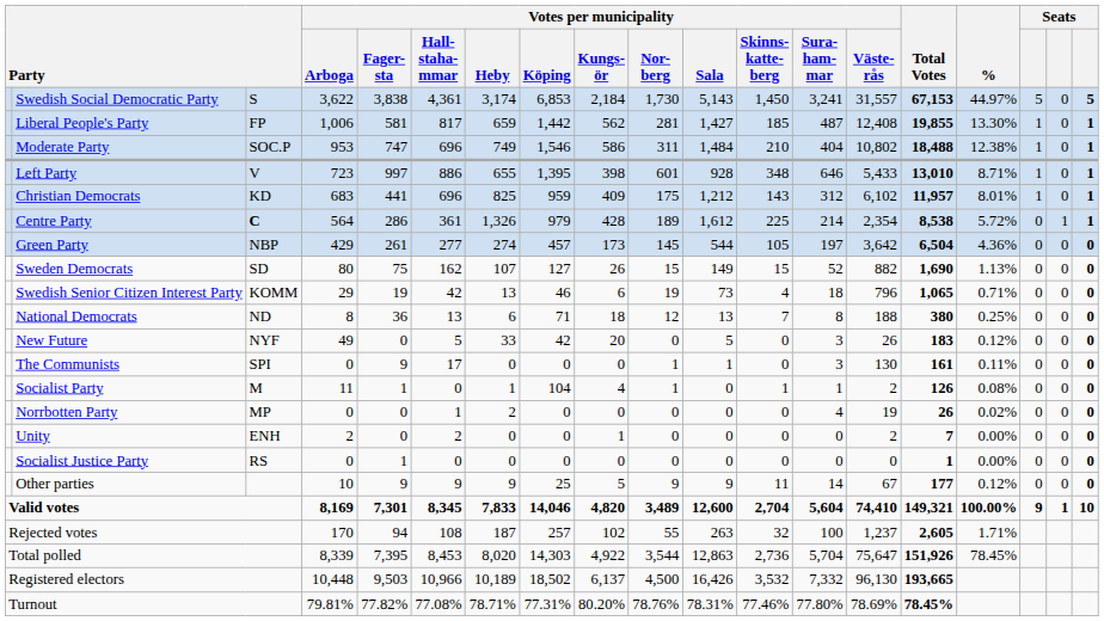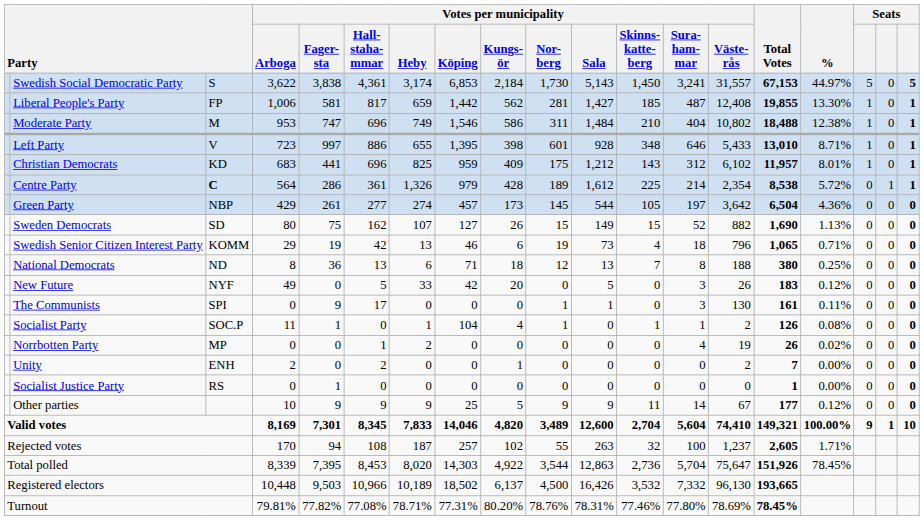Moderate Party | column 3: SOC.P -> M
Socialist Party | column 3: M -> SOC.P
